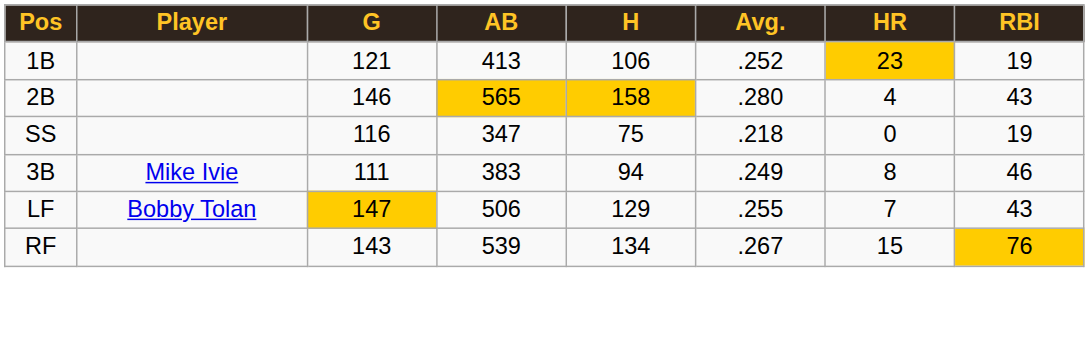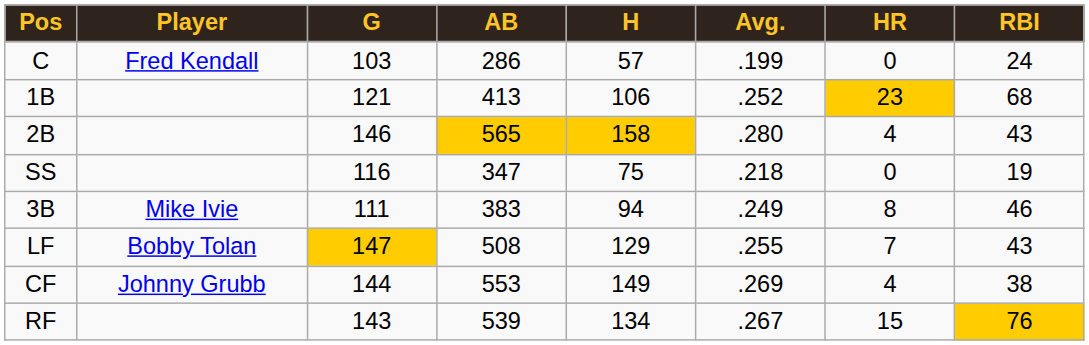+ row: C | Fred Kendall | 103 | 286 | 57 | .199 | 0 | 24
1B | RBI: 19 -> 68
LF | AB: 506 -> 508
+ row: CF | Johnny Grubb | 144 | 553 | 149 | .269 | 4 | 38
